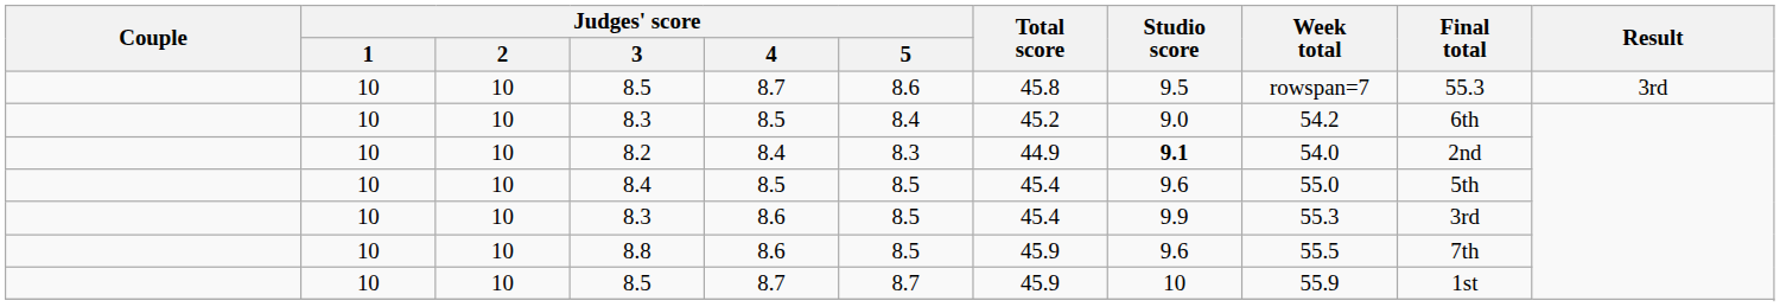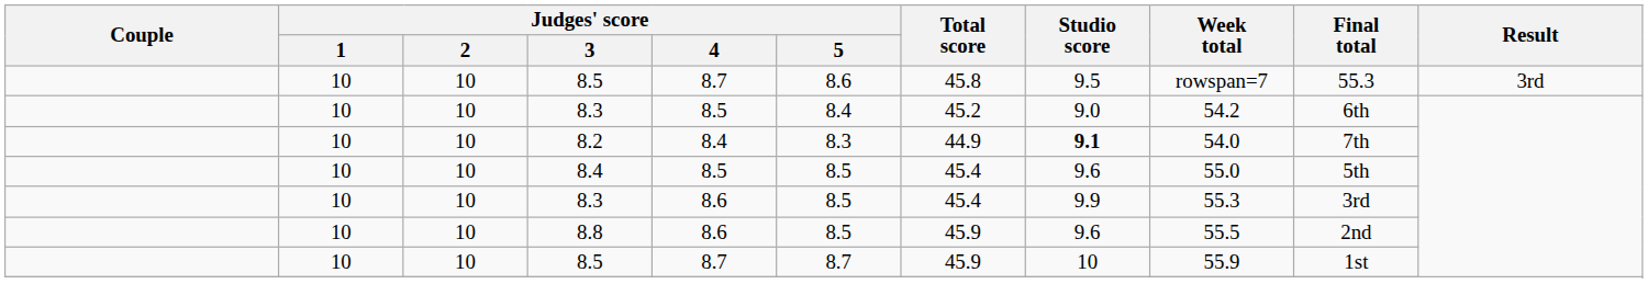8.2 | Final total: 2nd -> 7th
8.8 | Final total: 7th -> 2nd
